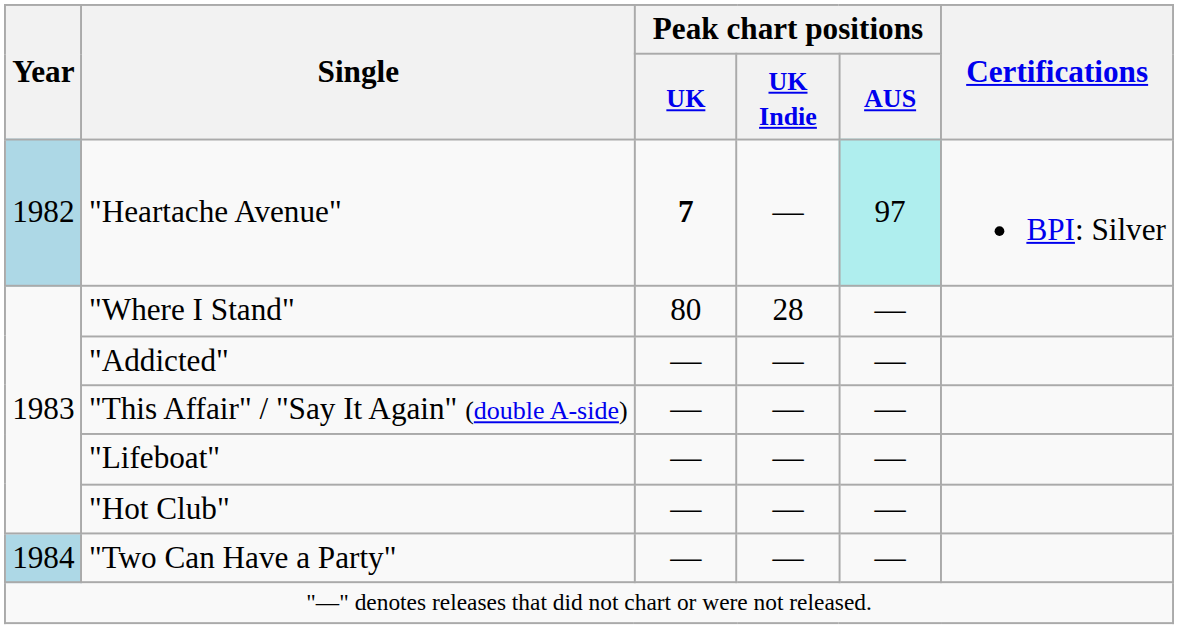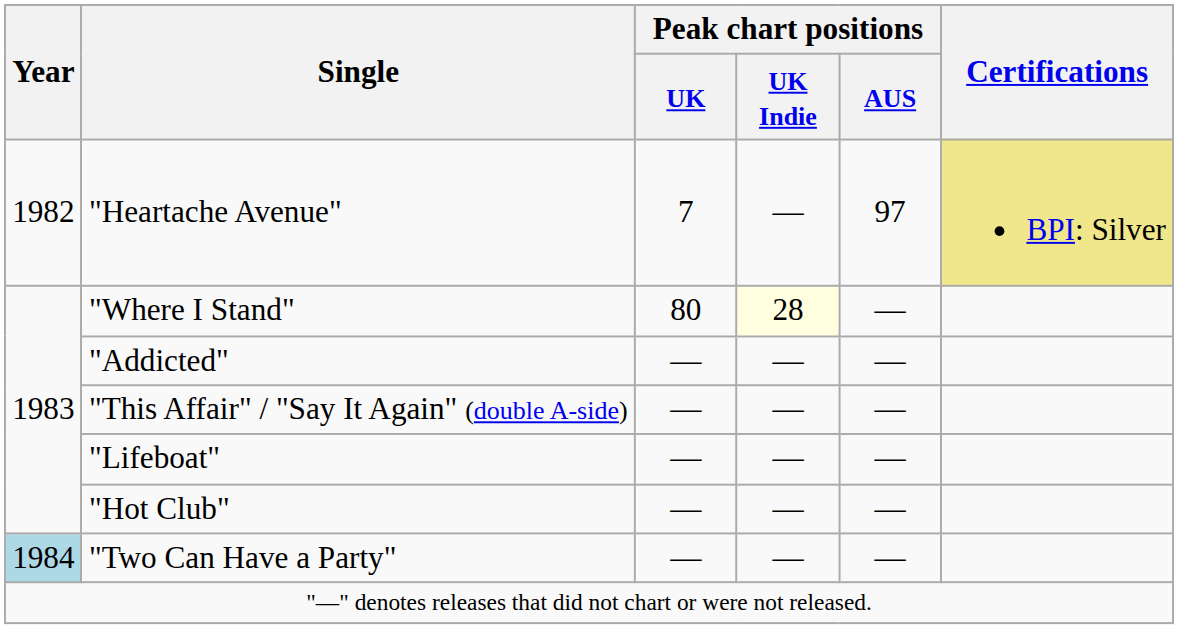"Heartache Avenue" | Year: lightblue background -> no background
"Heartache Avenue" | Peak chart positions / UK: bold -> normal
"Heartache Avenue" | Peak chart positions / AUS: paleturquoise background -> no background
"Heartache Avenue" | Certifications: no background -> khaki background
"Where I Stand" | Peak chart positions / UK Indie: no background -> lightyellow background
